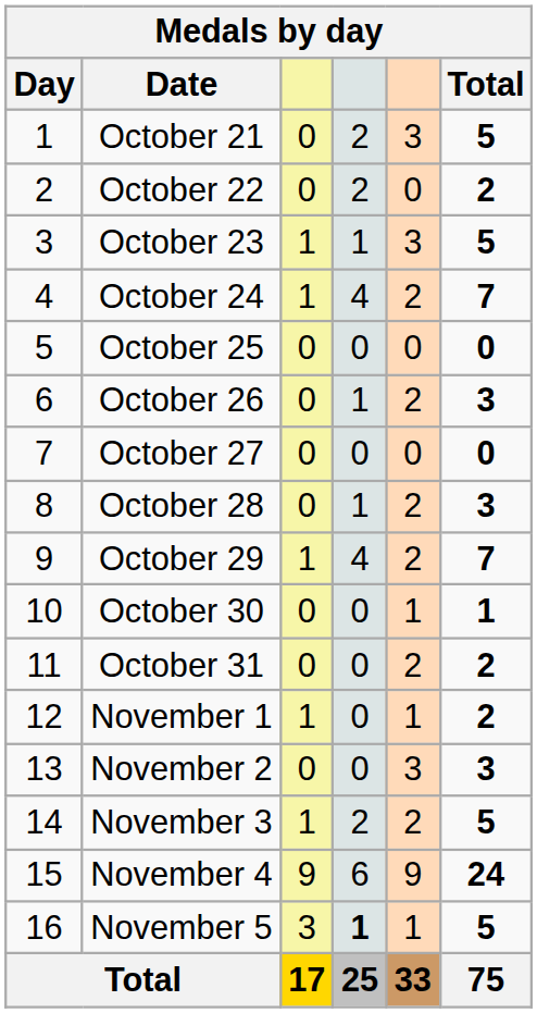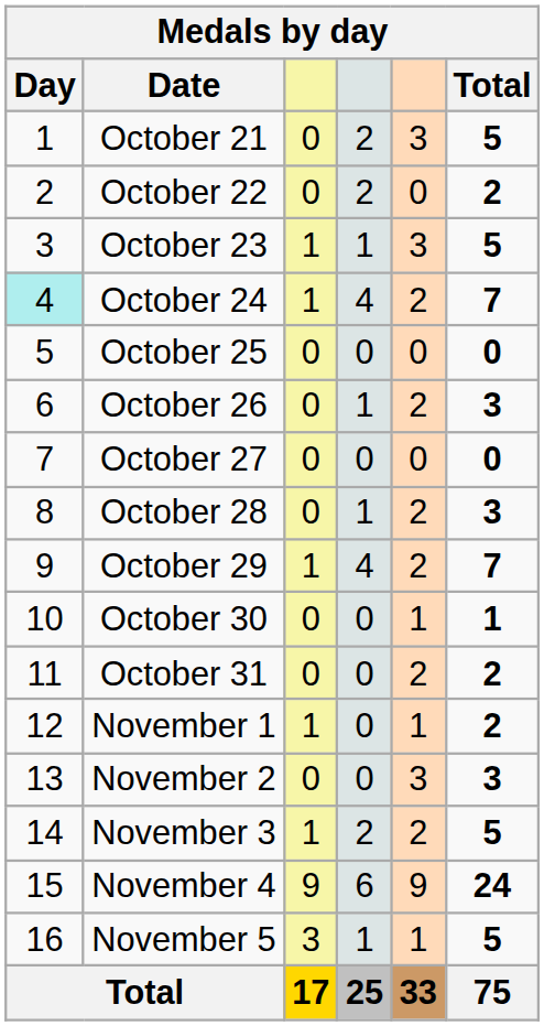October 24 | Day: no background -> paleturquoise background
November 5 | column 4: bold -> normal
